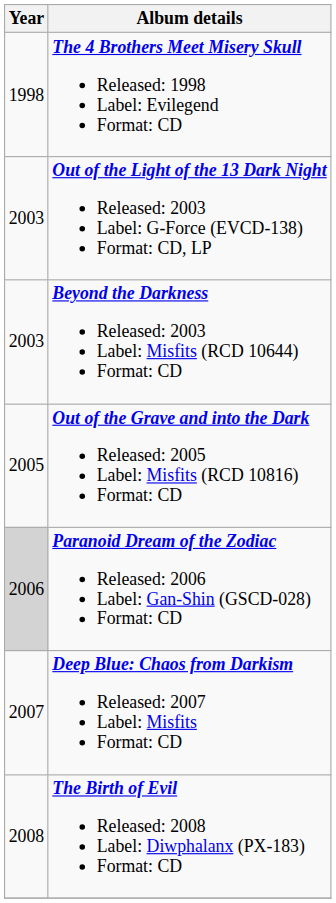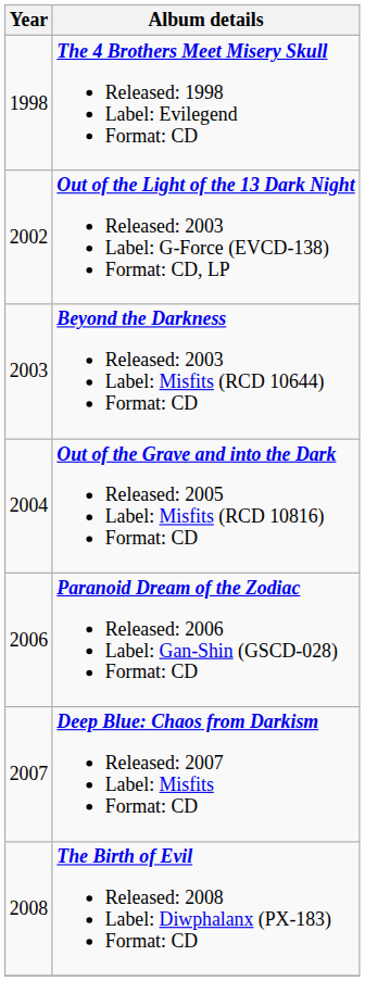row 3 | Year: 2003 -> 2002
row 5 | Year: 2005 -> 2004
row 6 | Year: lightgrey background -> no background
